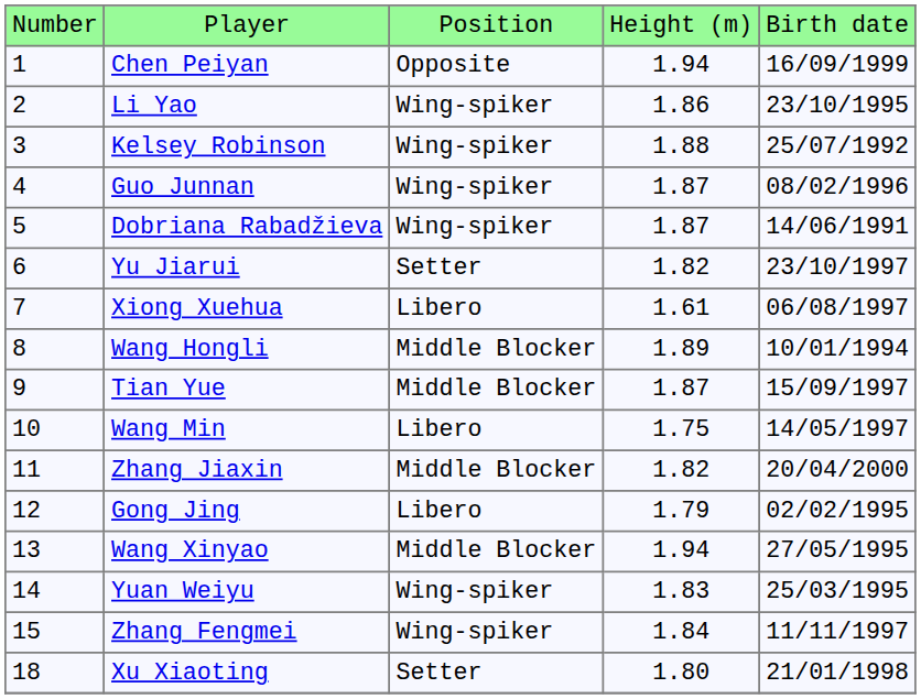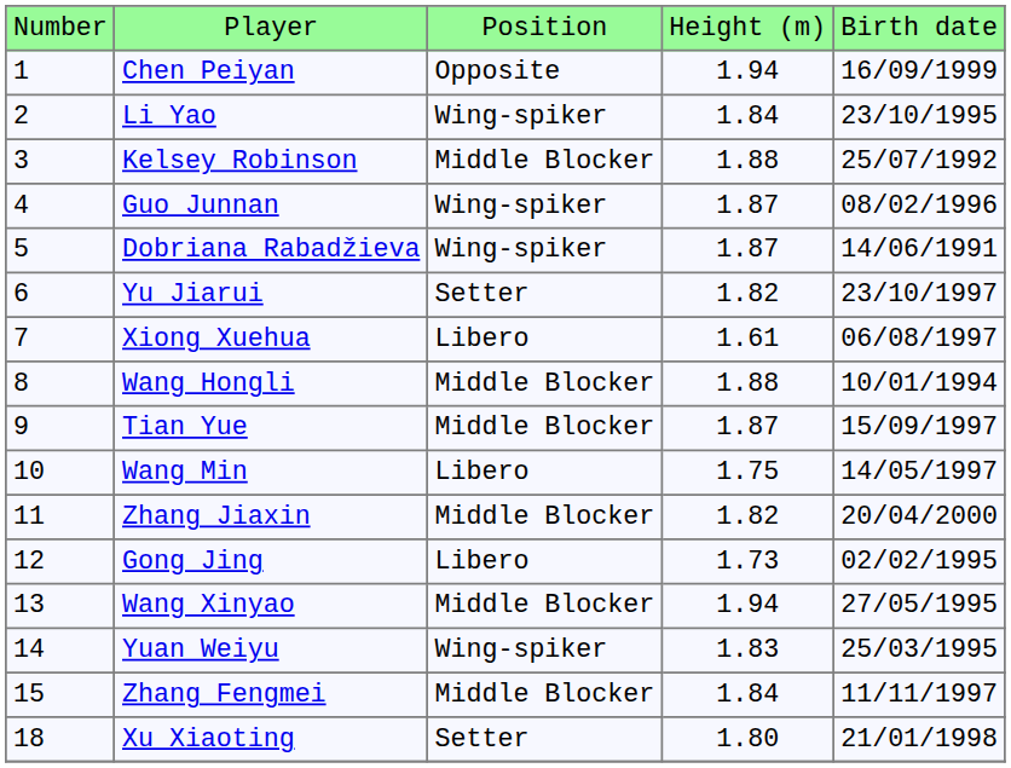Li Yao | column 4: 1.86 -> 1.84
Kelsey Robinson | column 3: Wing-spiker -> Middle Blocker
Wang Hongli | column 4: 1.89 -> 1.88
Gong Jing | column 4: 1.79 -> 1.73
Zhang Fengmei | column 3: Wing-spiker -> Middle Blocker
